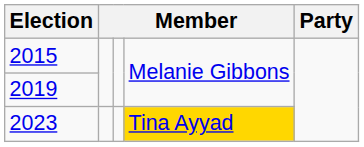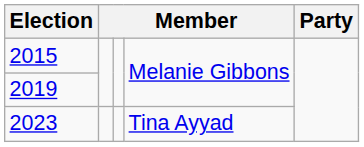2023 | column 4: gold background -> no background
